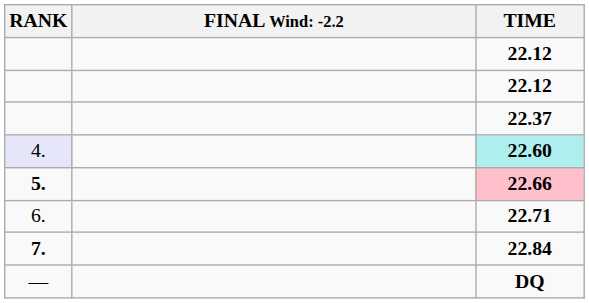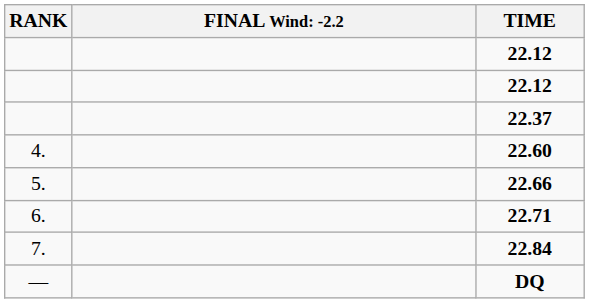22.60 | RANK: lavender background -> no background
22.60 | TIME: paleturquoise background -> no background
22.66 | RANK: bold -> normal
22.66 | TIME: pink background -> no background
22.84 | RANK: bold -> normal
